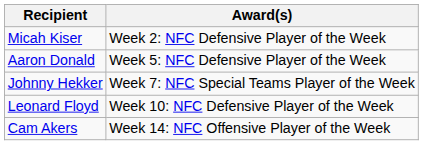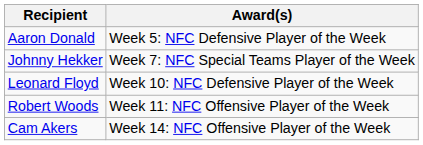- row: Micah Kiser | Week 2: NFC Defensive Player of the Week
+ row: Robert Woods | Week 11: NFC Offensive Player of the Week
